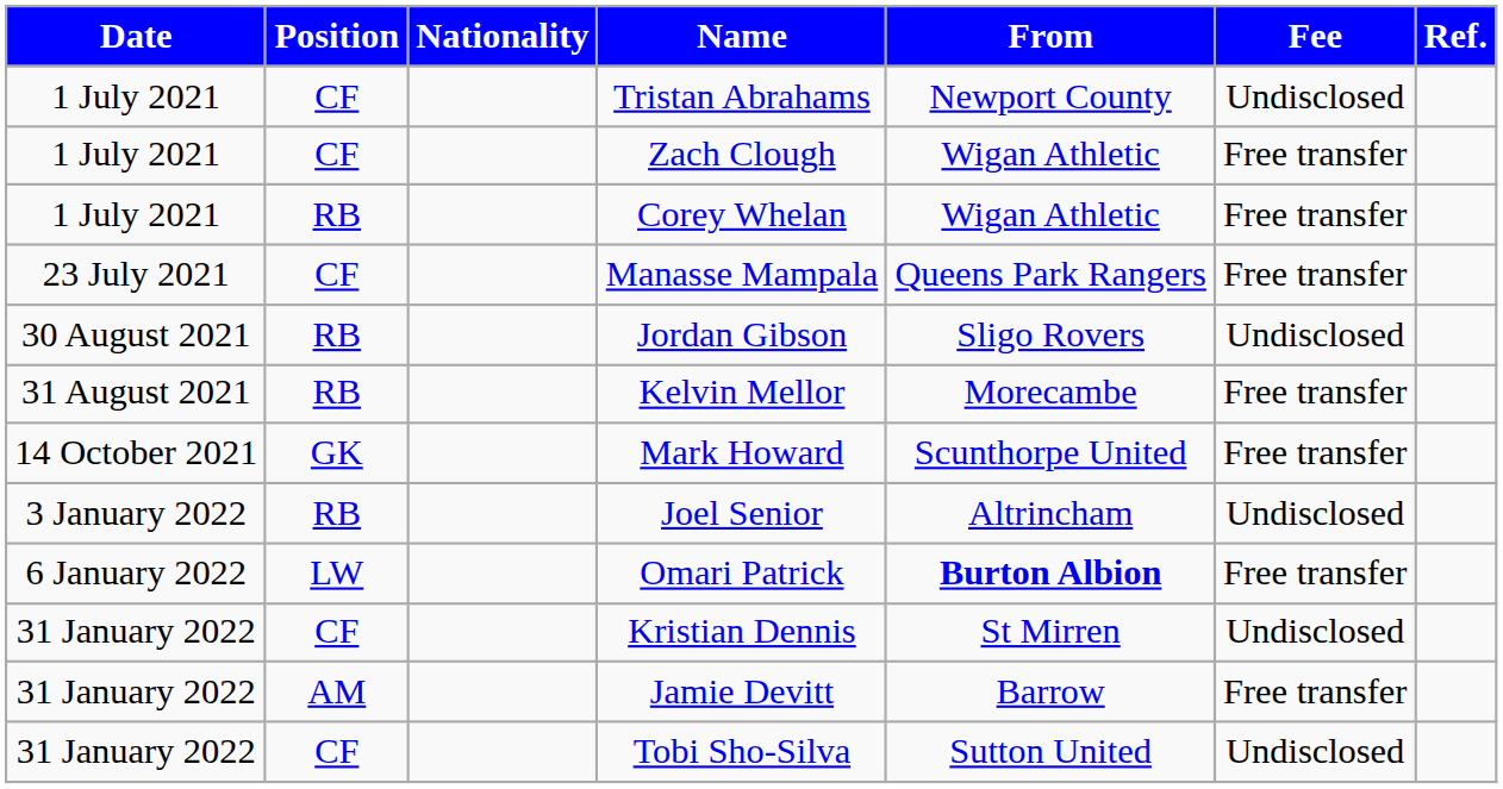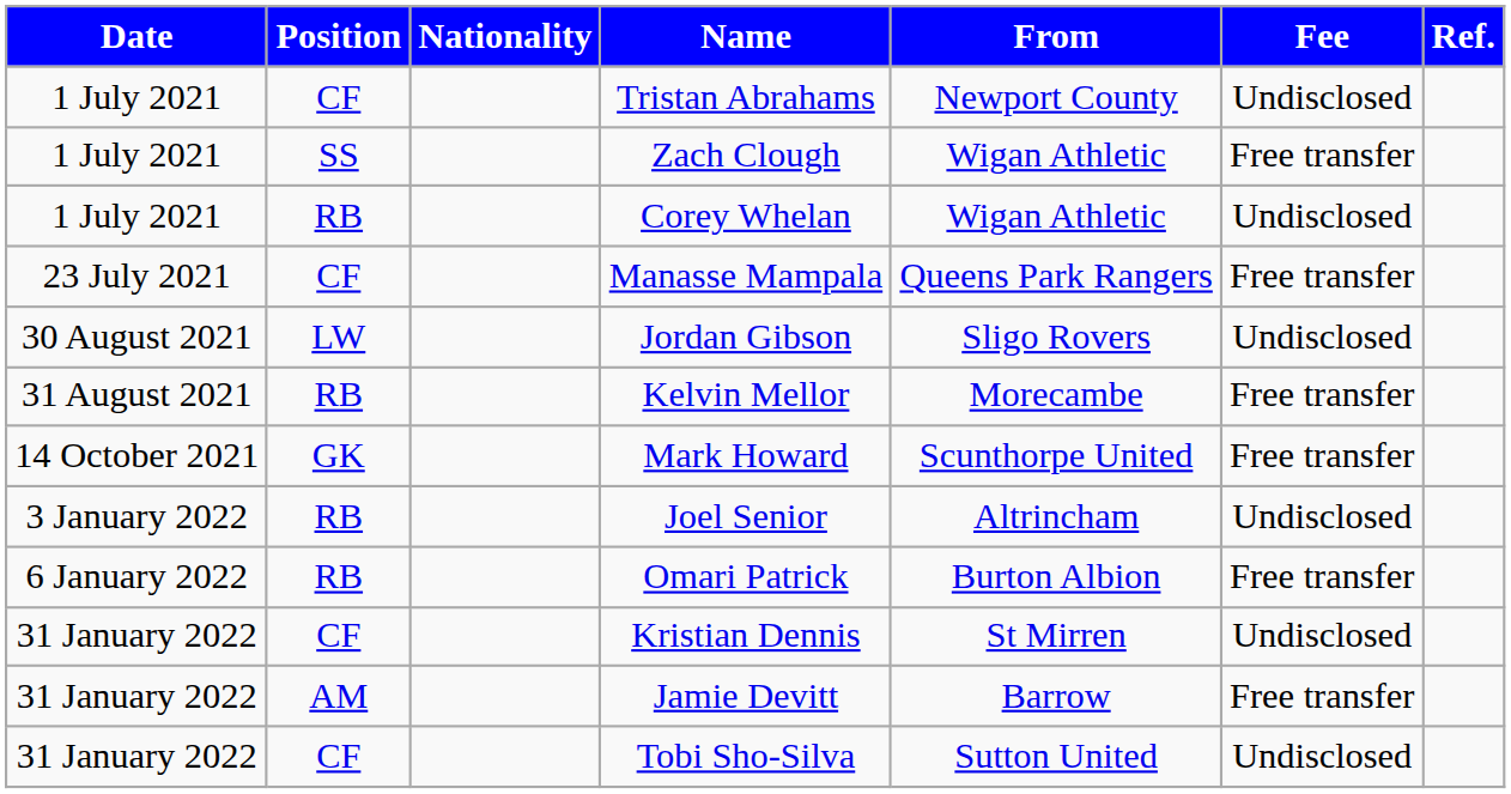Zach Clough | Position: CF -> SS
Corey Whelan | Fee: Free transfer -> Undisclosed
Jordan Gibson | Position: RB -> LW
Omari Patrick | Position: LW -> RB
Omari Patrick | From: bold -> normal
